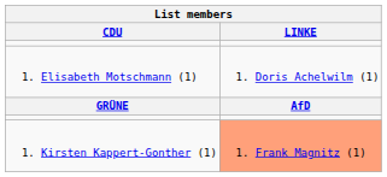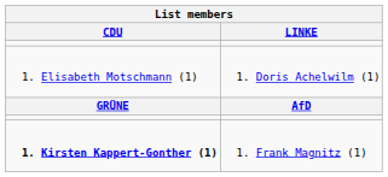Kirsten Kappert-Gonther (1) | CDU: normal -> bold
Kirsten Kappert-Gonther (1) | LINKE: lightsalmon background -> no background
